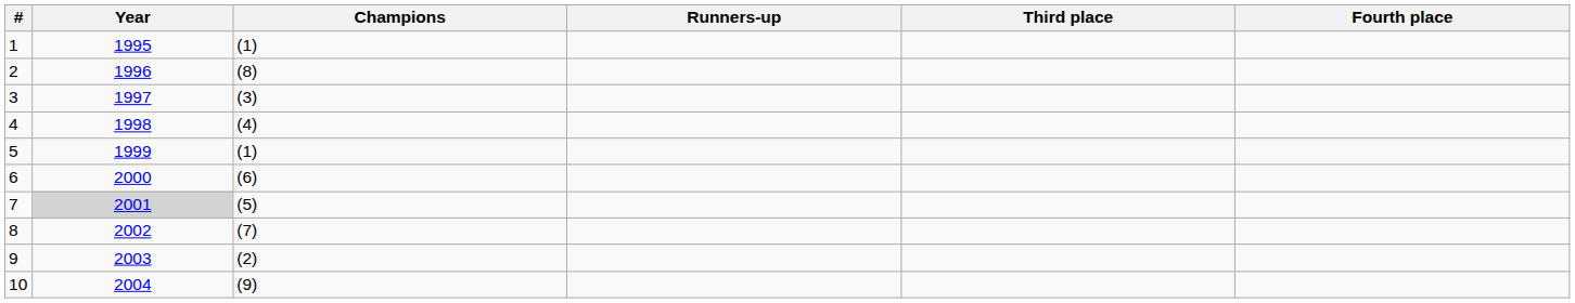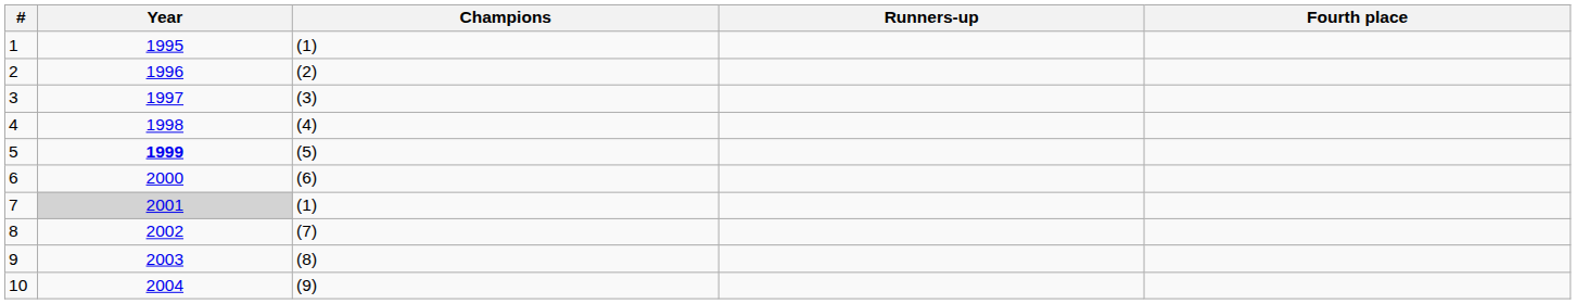- column: Third place
2 | Champions: (8) -> (2)
5 | Year: normal -> bold
5 | Champions: (1) -> (5)
7 | Champions: (5) -> (1)
9 | Champions: (2) -> (8)
